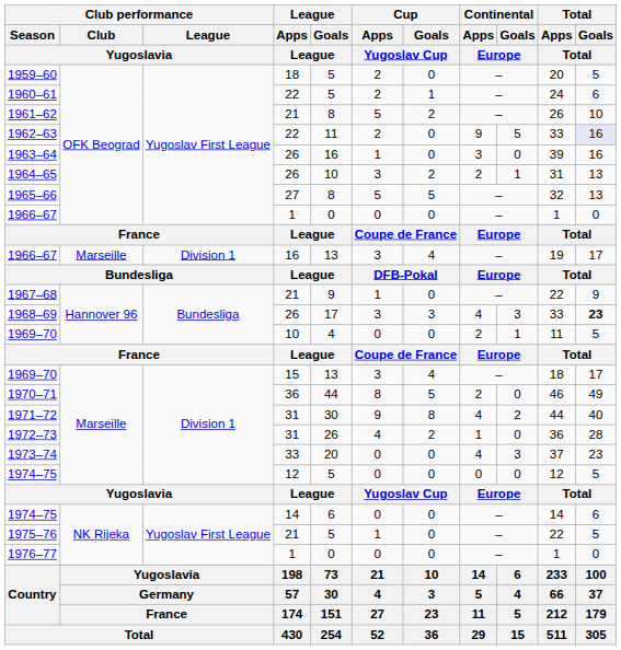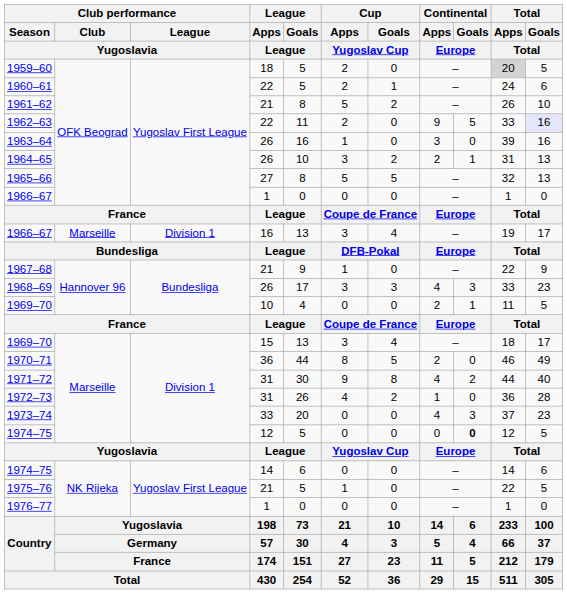1959–60 | Total / Apps / Total: no background -> lightgrey background
1968–69 | Total / Goals / Total: bold -> normal
1974–75 / 12 | Continental / Goals / Europe: normal -> bold
